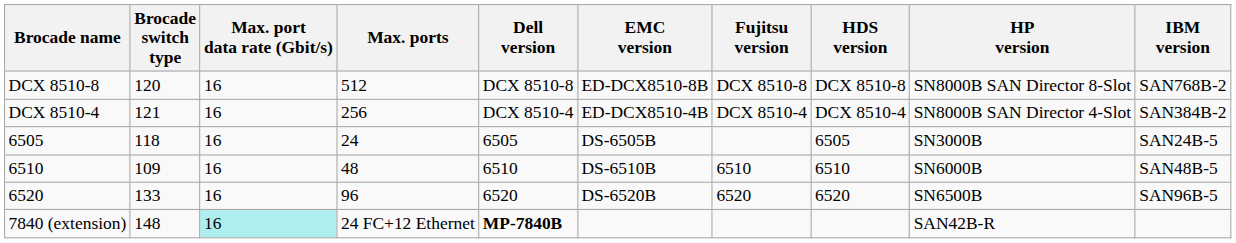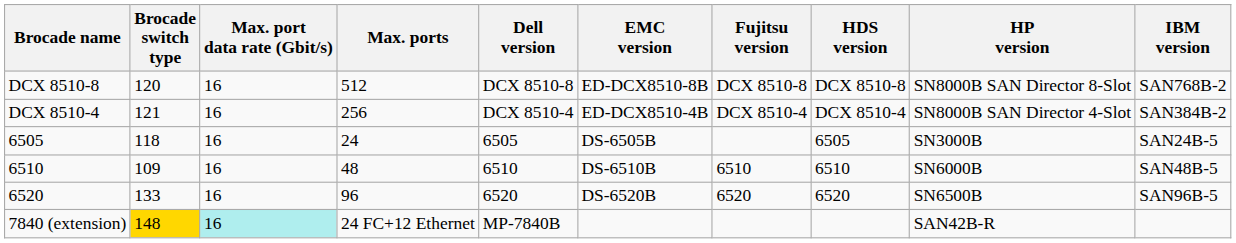7840 (extension) | Brocade switch type: no background -> gold background
7840 (extension) | Dell version: bold -> normal
